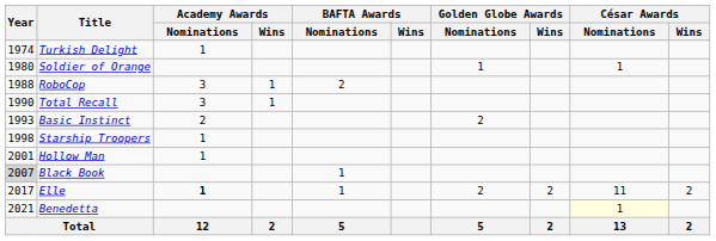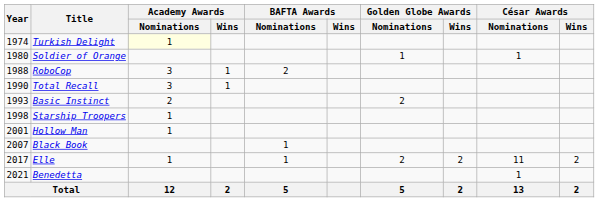Turkish Delight | Academy Awards / Nominations: no background -> lightyellow background
Black Book | Year: lightgrey background -> no background
Elle | Academy Awards / Nominations: bold -> normal
Benedetta | César Awards / Nominations: lightyellow background -> no background
